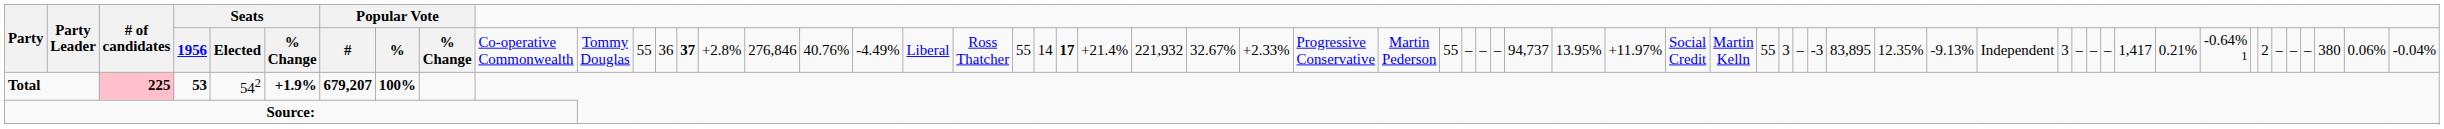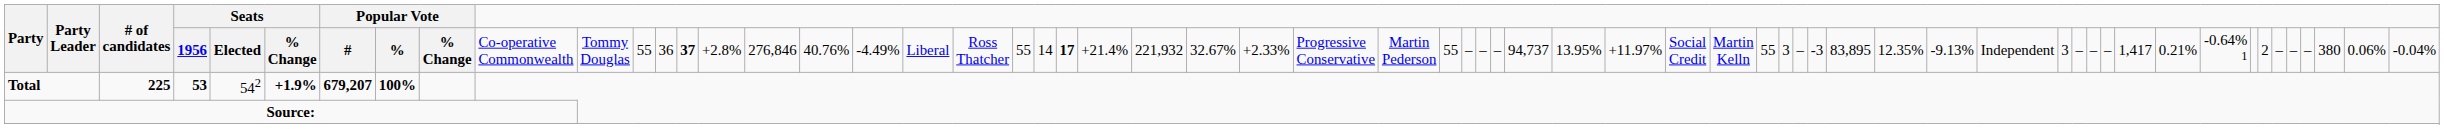Total | # of candidates: pink background -> no background
